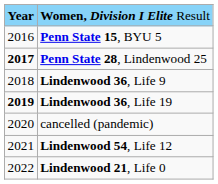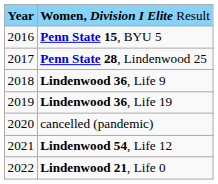Penn State 28, Lindenwood 25 | column 1: bold -> normal
Lindenwood 36, Life 19 | column 1: bold -> normal
